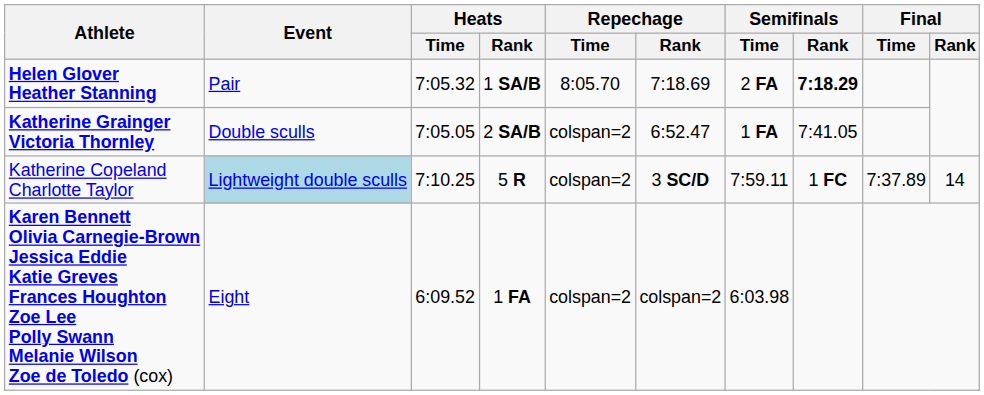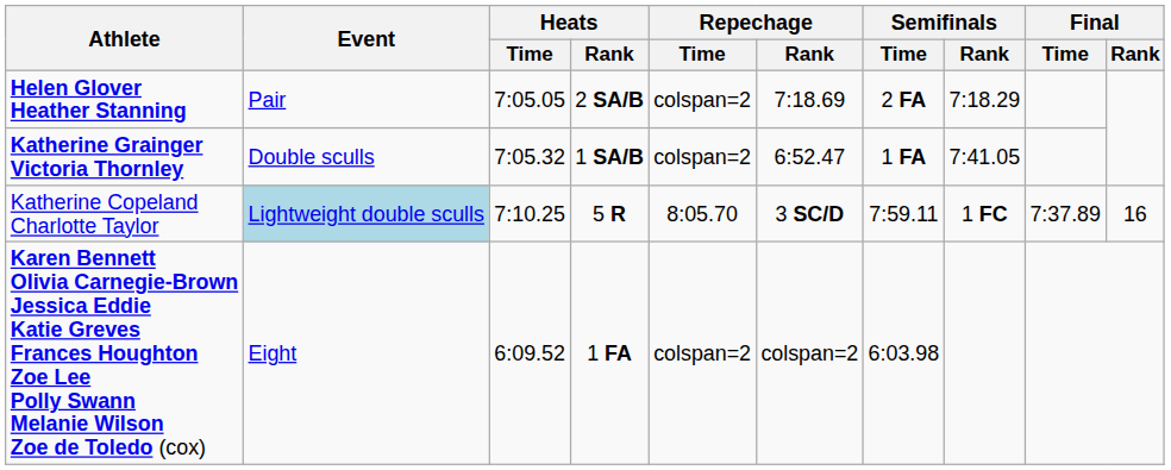Helen Glover Heather Stanning | Heats / Time: 7:05.32 -> 7:05.05
Helen Glover Heather Stanning | Heats / Rank: 1 SA/B -> 2 SA/B
Helen Glover Heather Stanning | Repechage / Time: 8:05.70 -> colspan=2
Helen Glover Heather Stanning | Semifinals / Rank: bold -> normal
Katherine Grainger Victoria Thornley | Heats / Time: 7:05.05 -> 7:05.32
Katherine Grainger Victoria Thornley | Heats / Rank: 2 SA/B -> 1 SA/B
Katherine Copeland Charlotte Taylor | Repechage / Time: colspan=2 -> 8:05.70
Katherine Copeland Charlotte Taylor | Final / Rank: 14 -> 16
